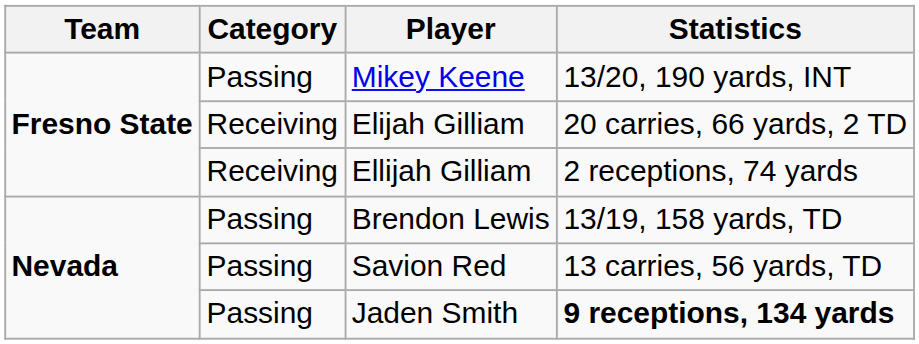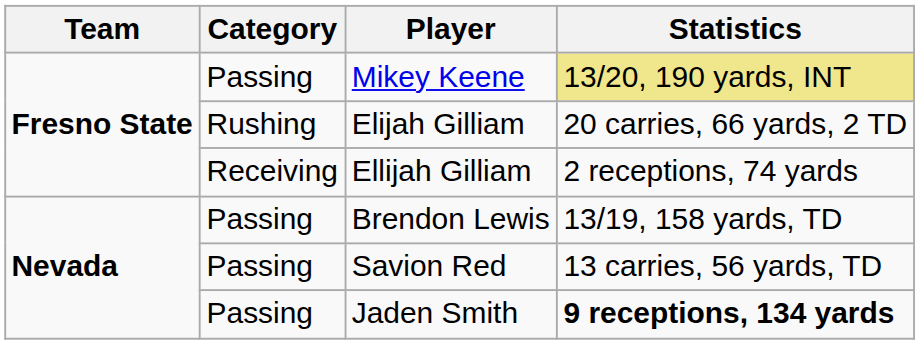Mikey Keene | Statistics: no background -> khaki background
Elijah Gilliam | Category: Receiving -> Rushing
